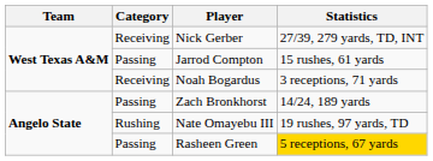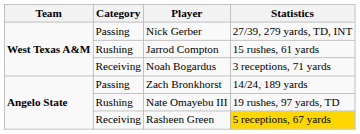Nick Gerber | Category: Receiving -> Passing
Jarrod Compton | Category: Passing -> Rushing
Rasheen Green | Category: Passing -> Receiving
